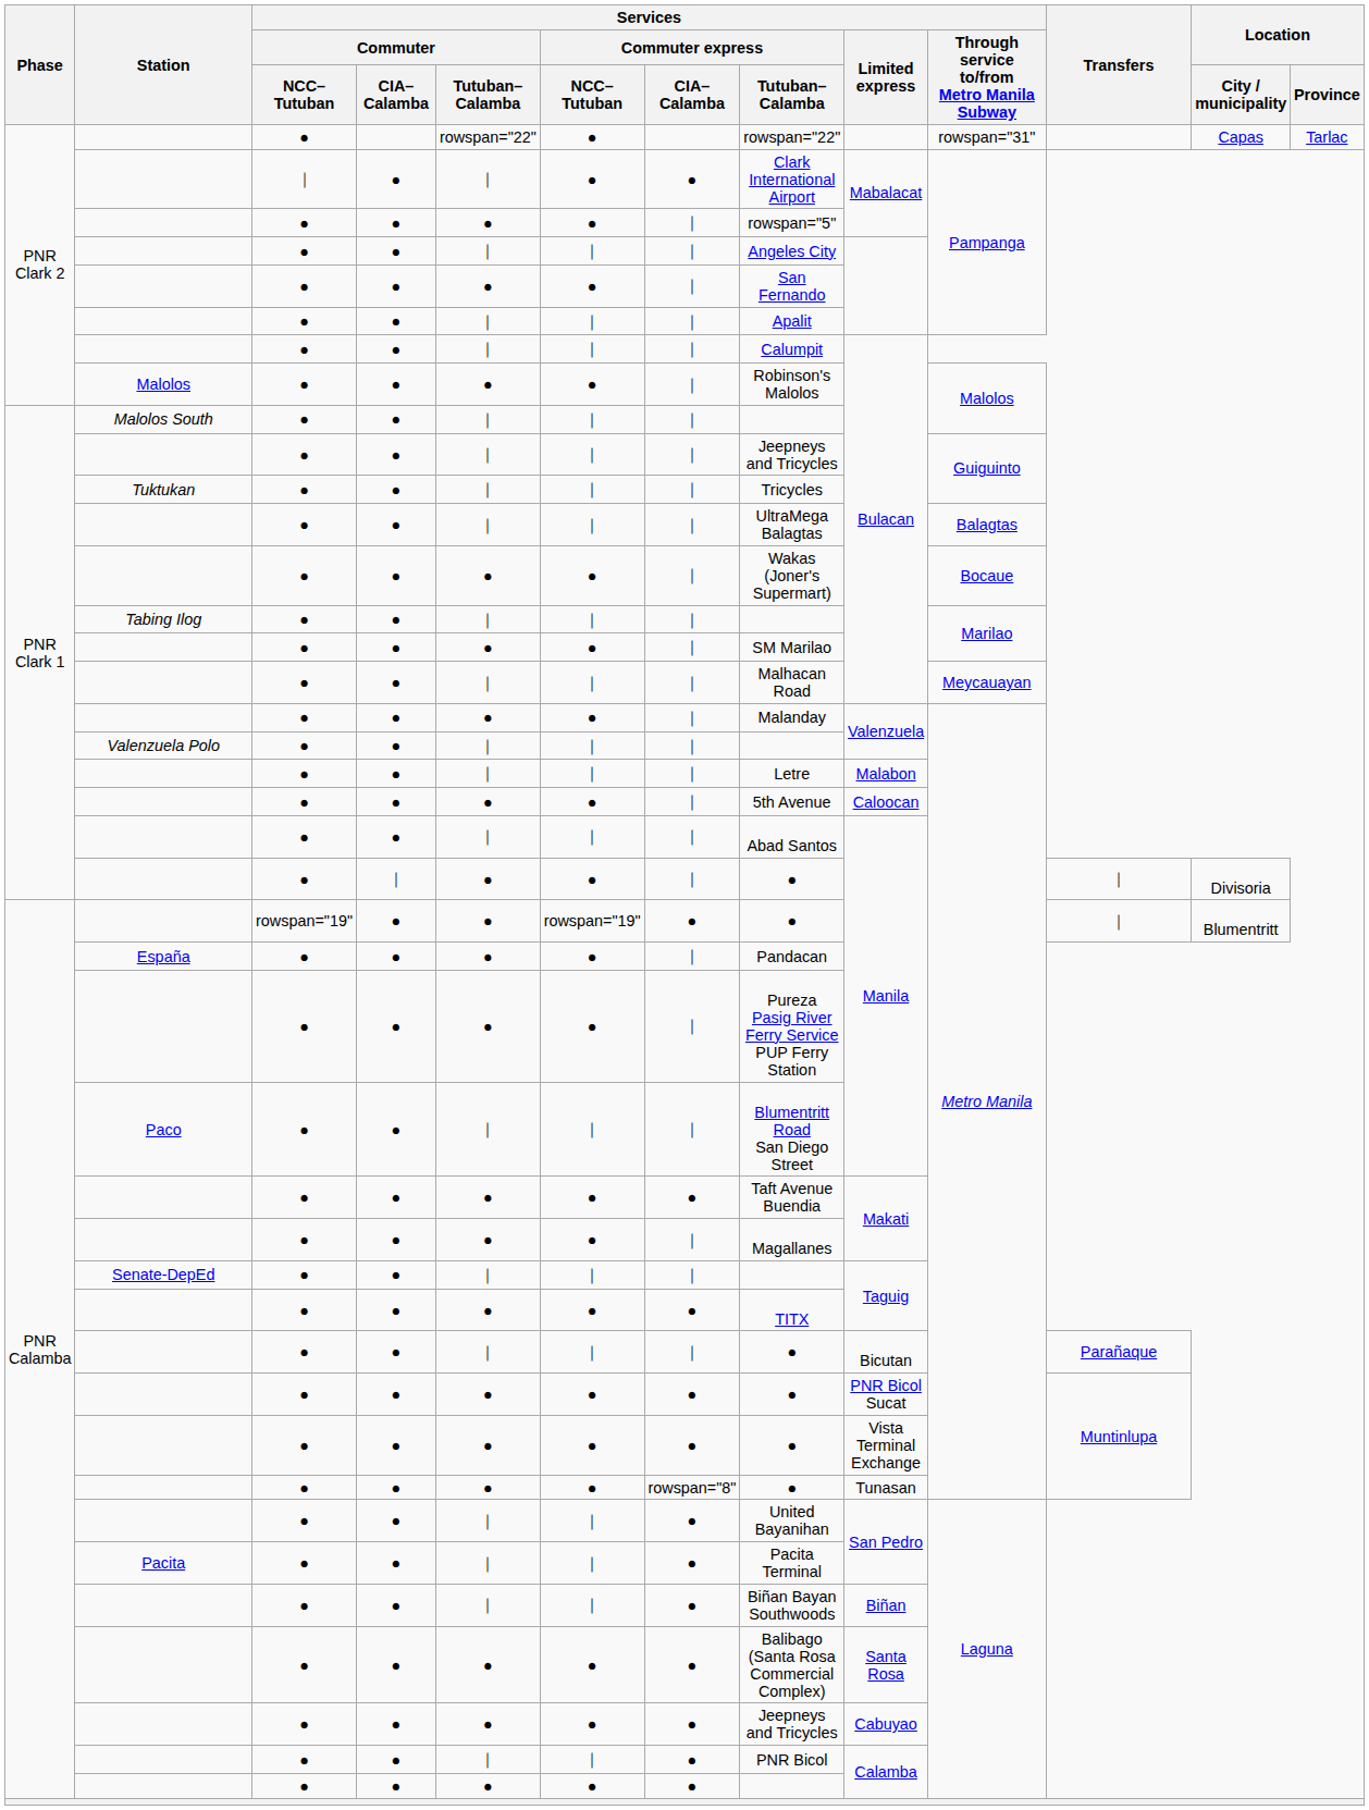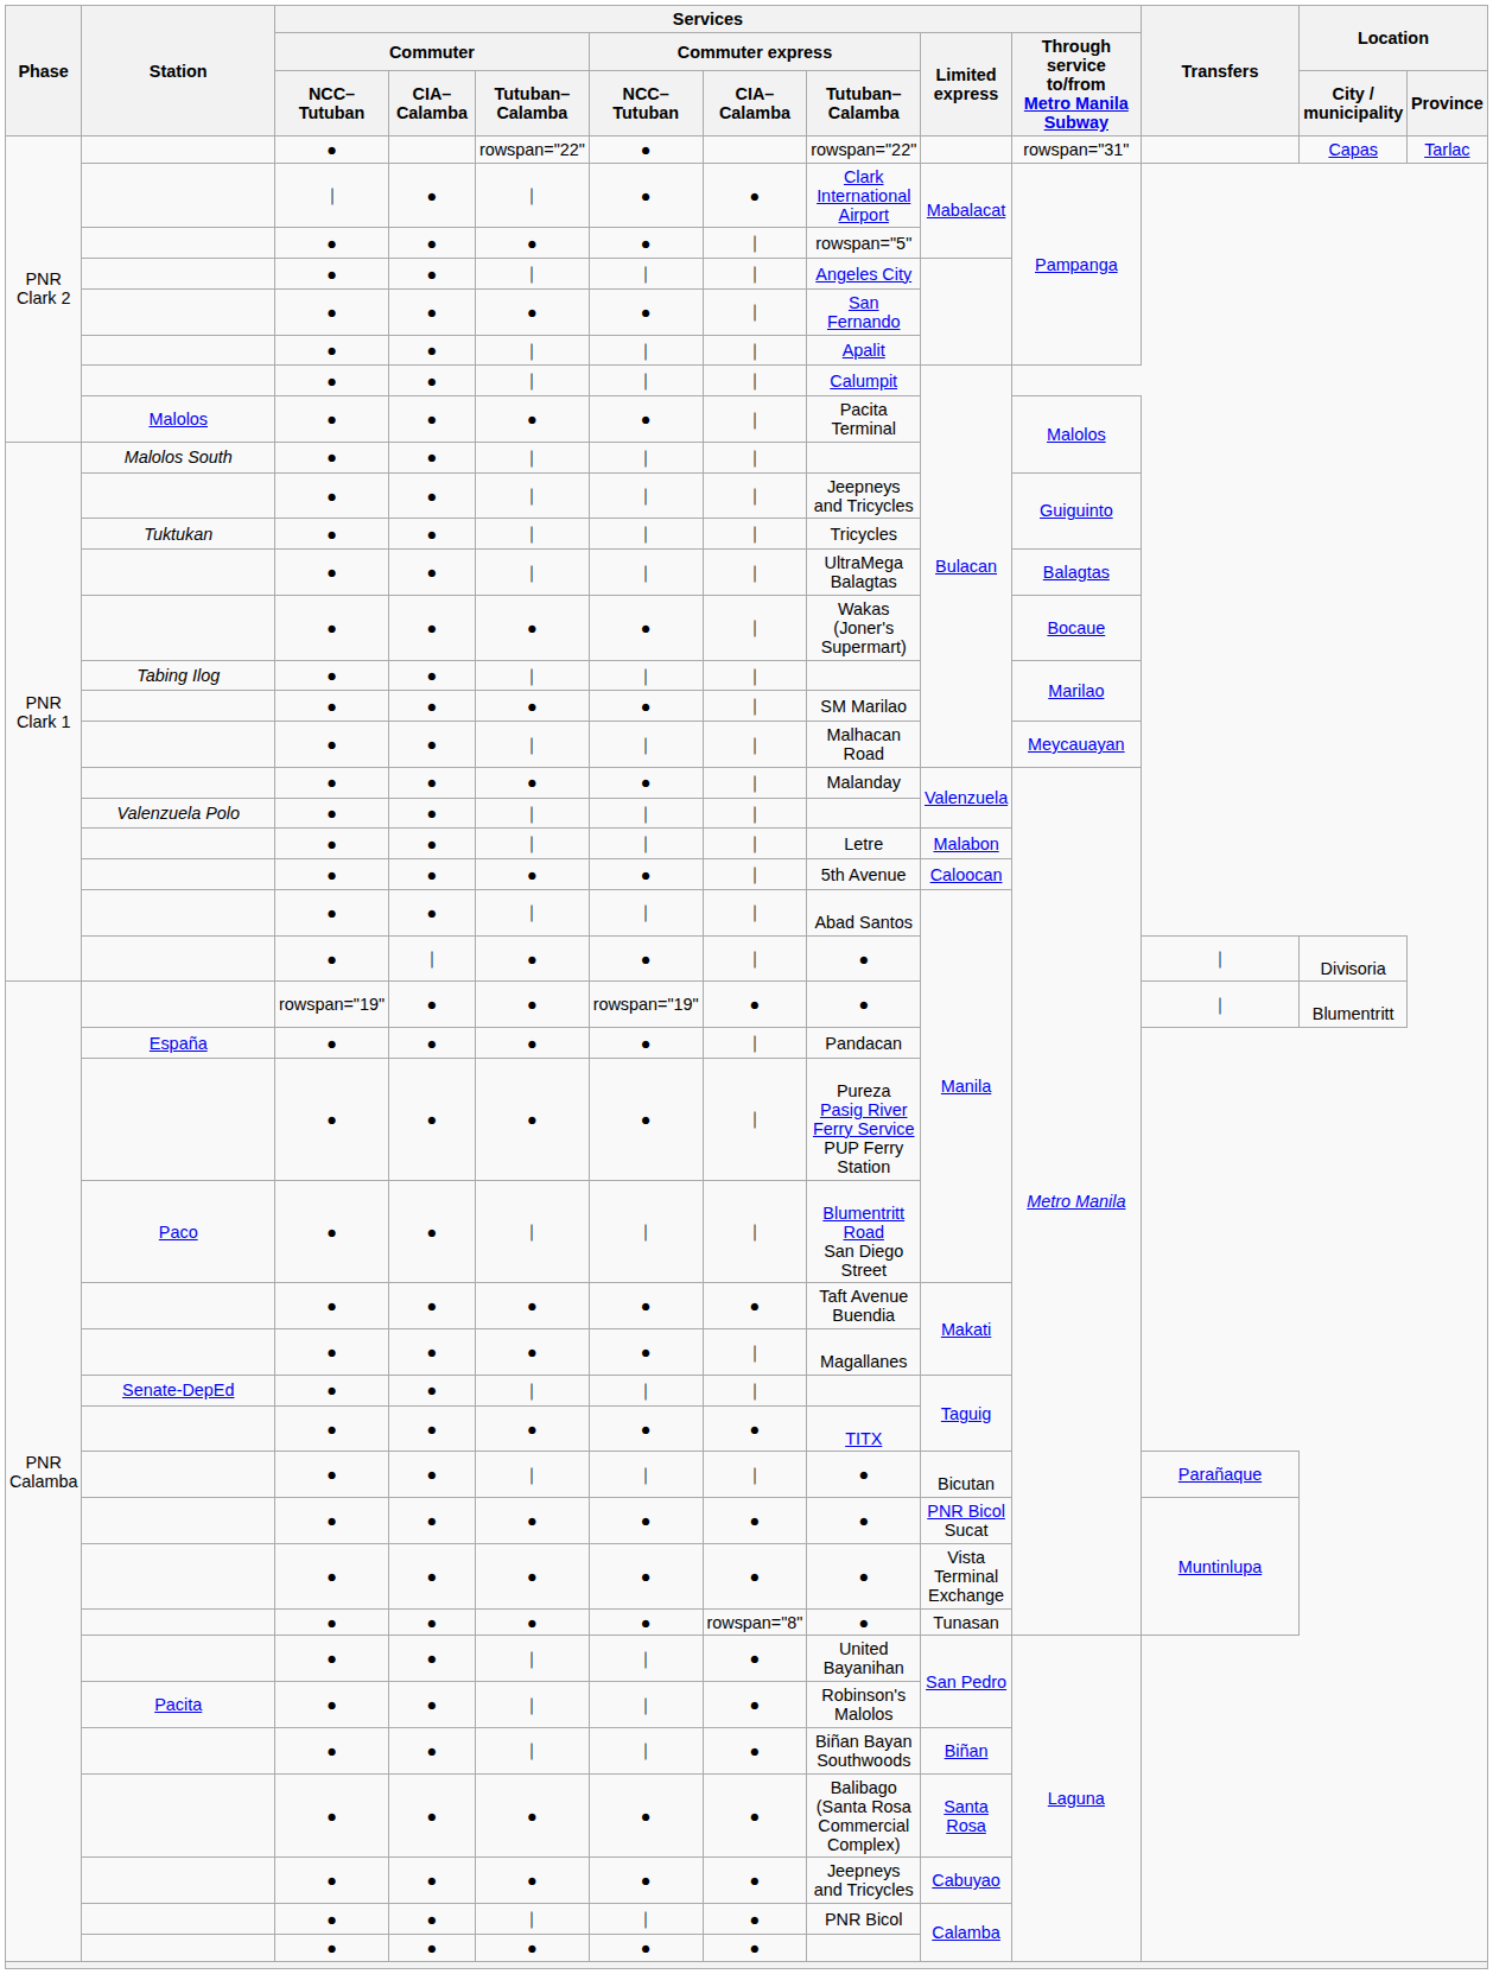PNR Clark 2 / Malolos | Services / Commuter express / Tutuban–Calamba: Robinson's Malolos -> Pacita Terminal
Pacita | Services / Commuter express / Tutuban–Calamba: Pacita Terminal -> Robinson's Malolos
